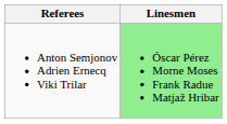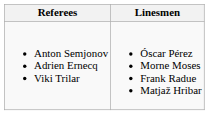Anton Semjonov Adrien Ernecq Viki Trilar | Linesmen: lightgreen background -> no background
